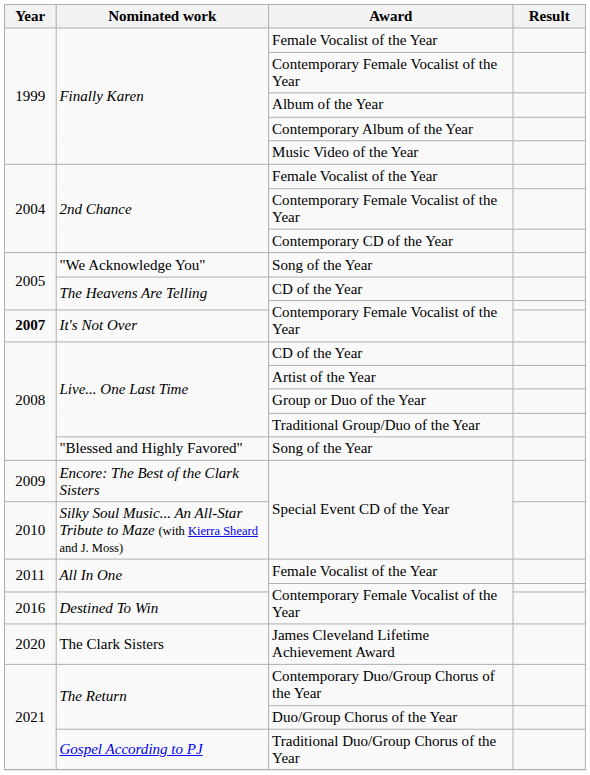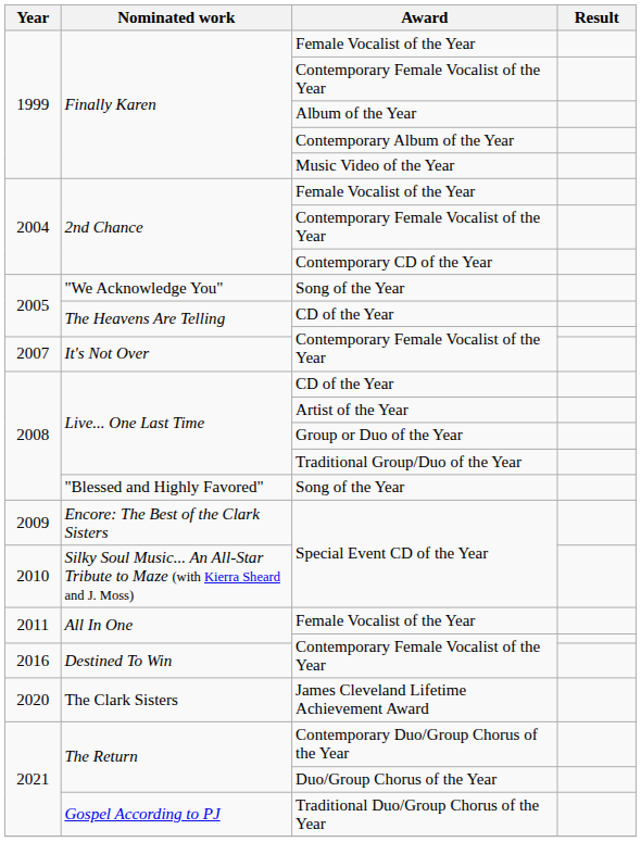It's Not Over / Contemporary Female Vocalist of the Year | Year: bold -> normal
